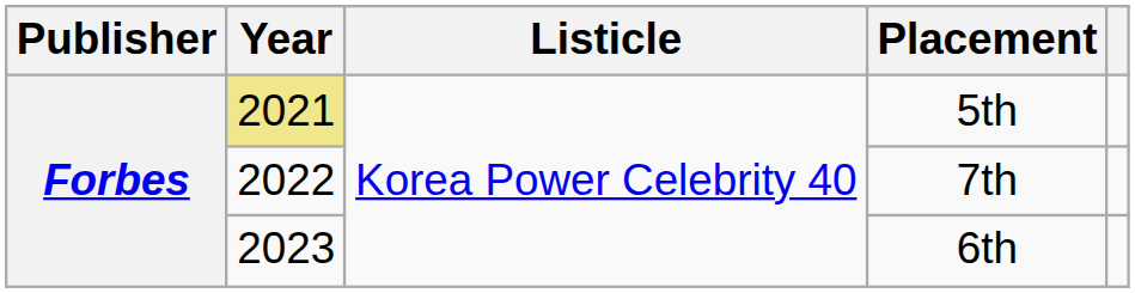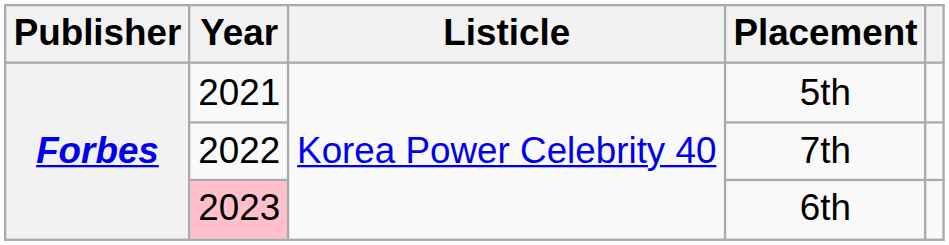5th | Year: khaki background -> no background
6th | Year: no background -> pink background
